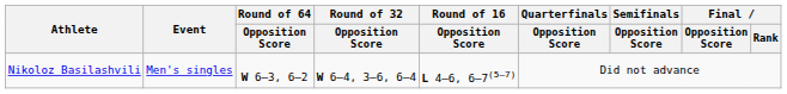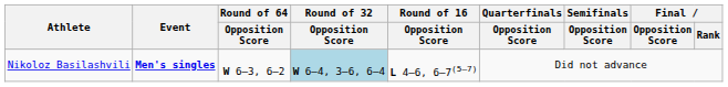Nikoloz Basilashvili | Event: normal -> bold
Nikoloz Basilashvili | Round of 32 / Opposition Score: no background -> lightblue background
